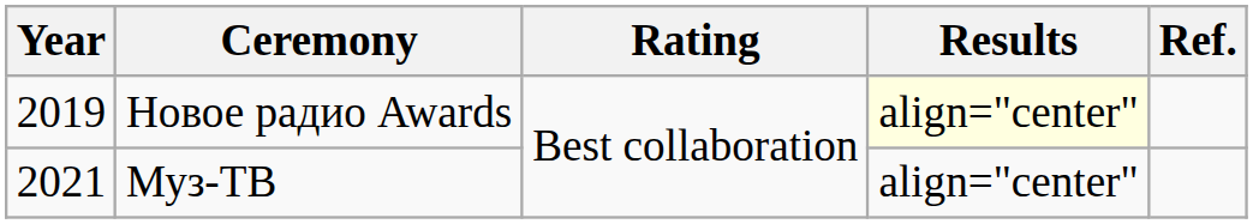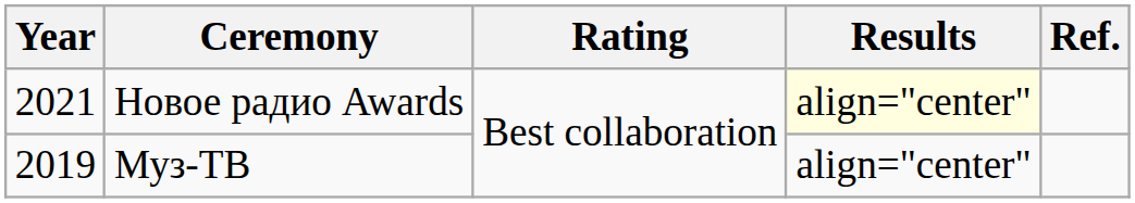Новое радио Awards | Year: 2019 -> 2021
Муз-ТВ | Year: 2021 -> 2019
